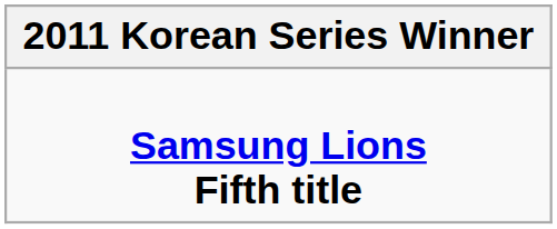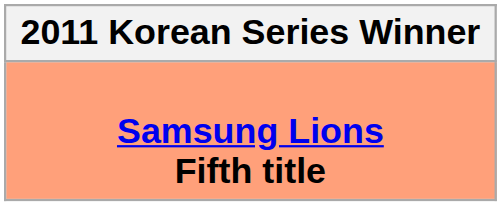row 2 | column 1: no background -> lightsalmon background
